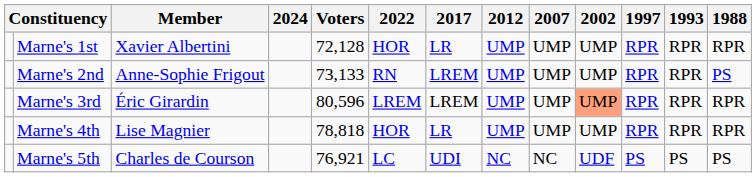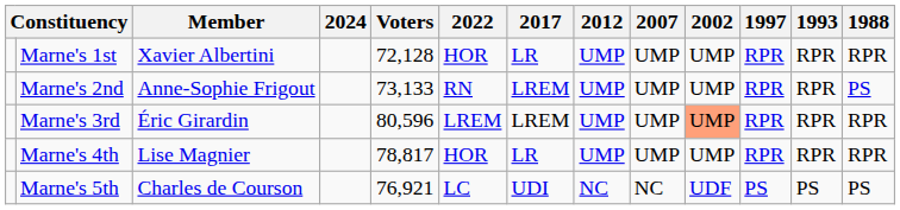Marne's 4th | Voters: 78,818 -> 78,817
